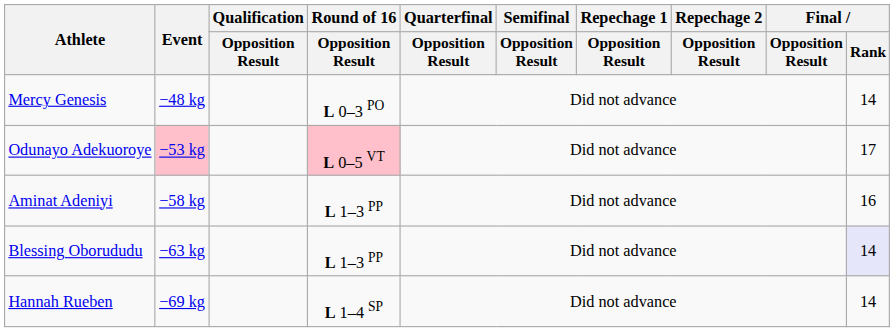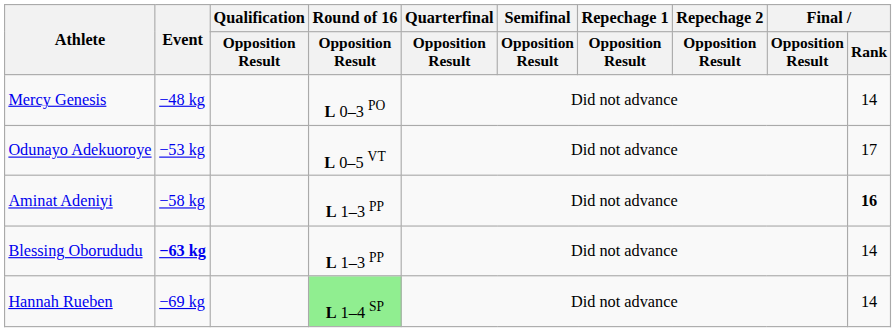Odunayo Adekuoroye | Event: pink background -> no background
Odunayo Adekuoroye | Round of 16 / Opposition Result: pink background -> no background
Aminat Adeniyi | Final / Rank: normal -> bold
Blessing Oborududu | Event: normal -> bold
Blessing Oborududu | Final / Rank: lavender background -> no background
Hannah Rueben | Round of 16 / Opposition Result: no background -> lightgreen background
